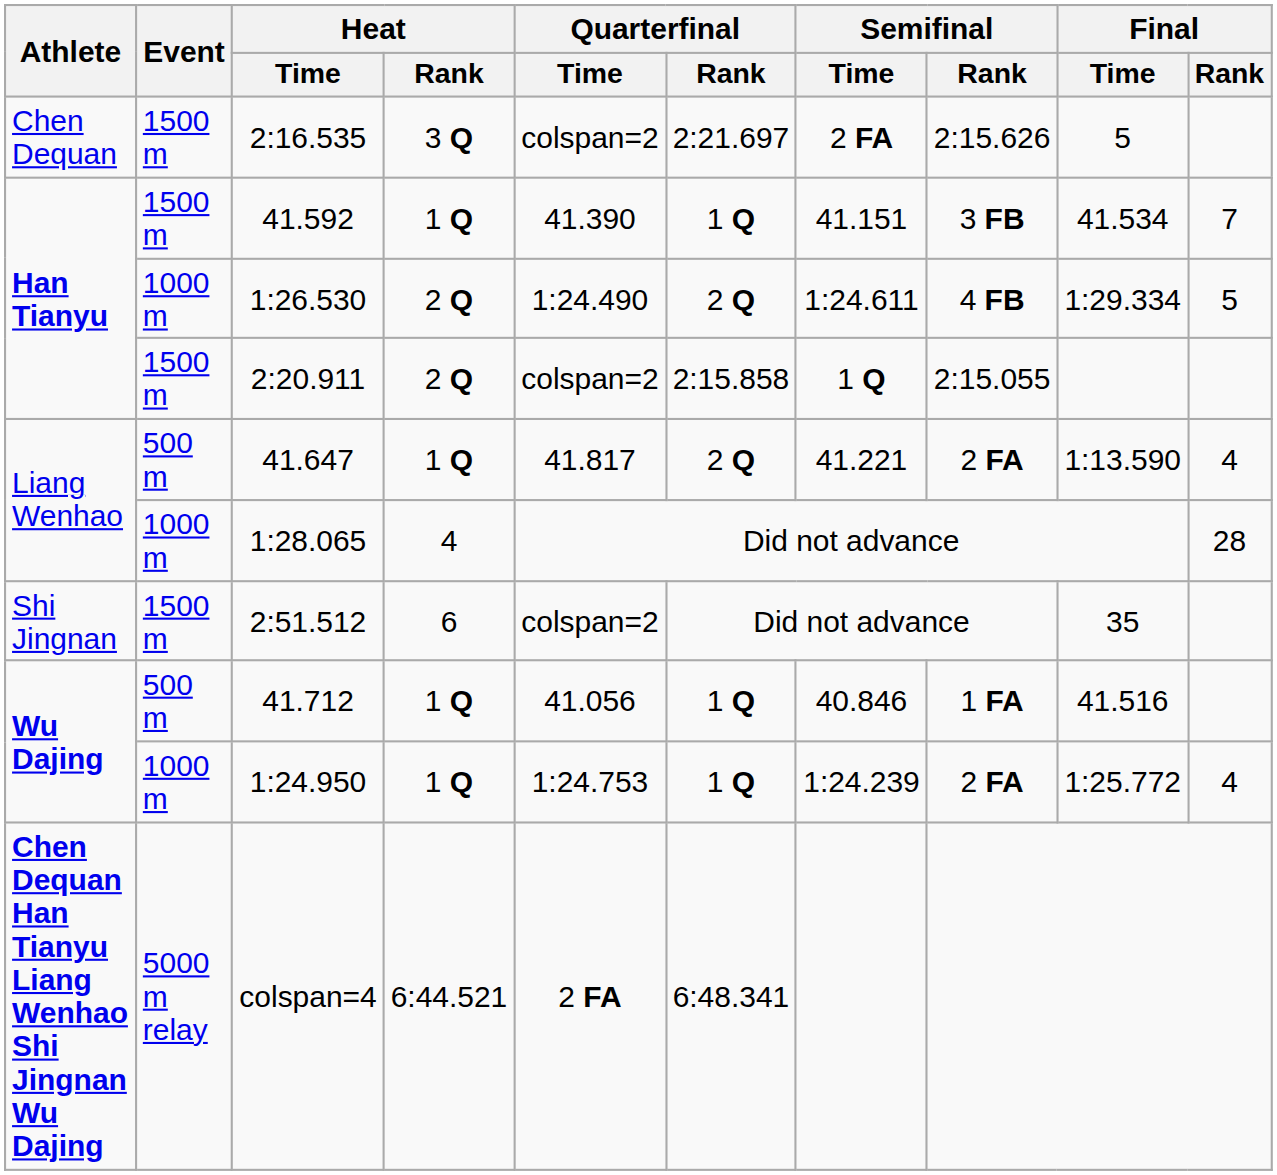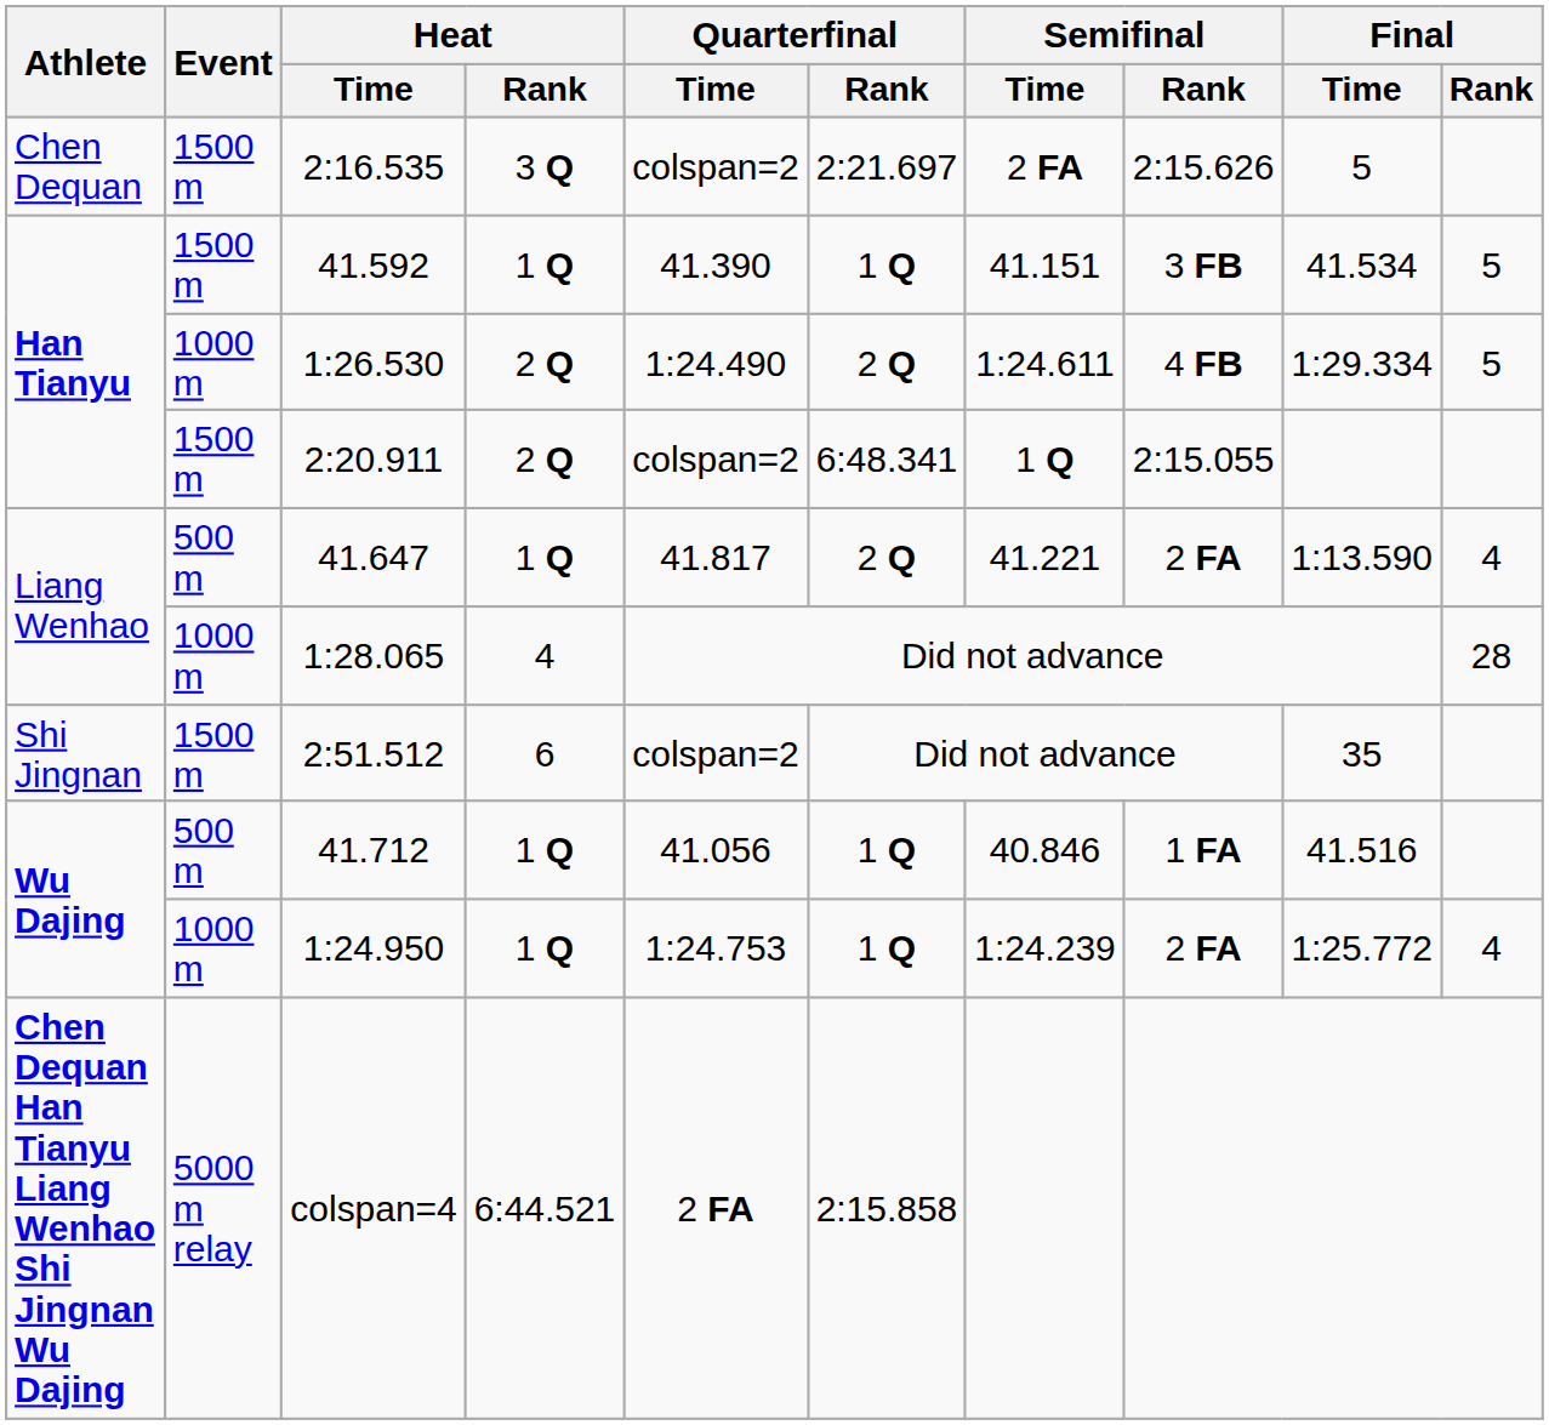41.592 | Final / Rank: 7 -> 5
2:20.911 | Quarterfinal / Rank: 2:15.858 -> 6:48.341
colspan=4 | Quarterfinal / Rank: 6:48.341 -> 2:15.858
